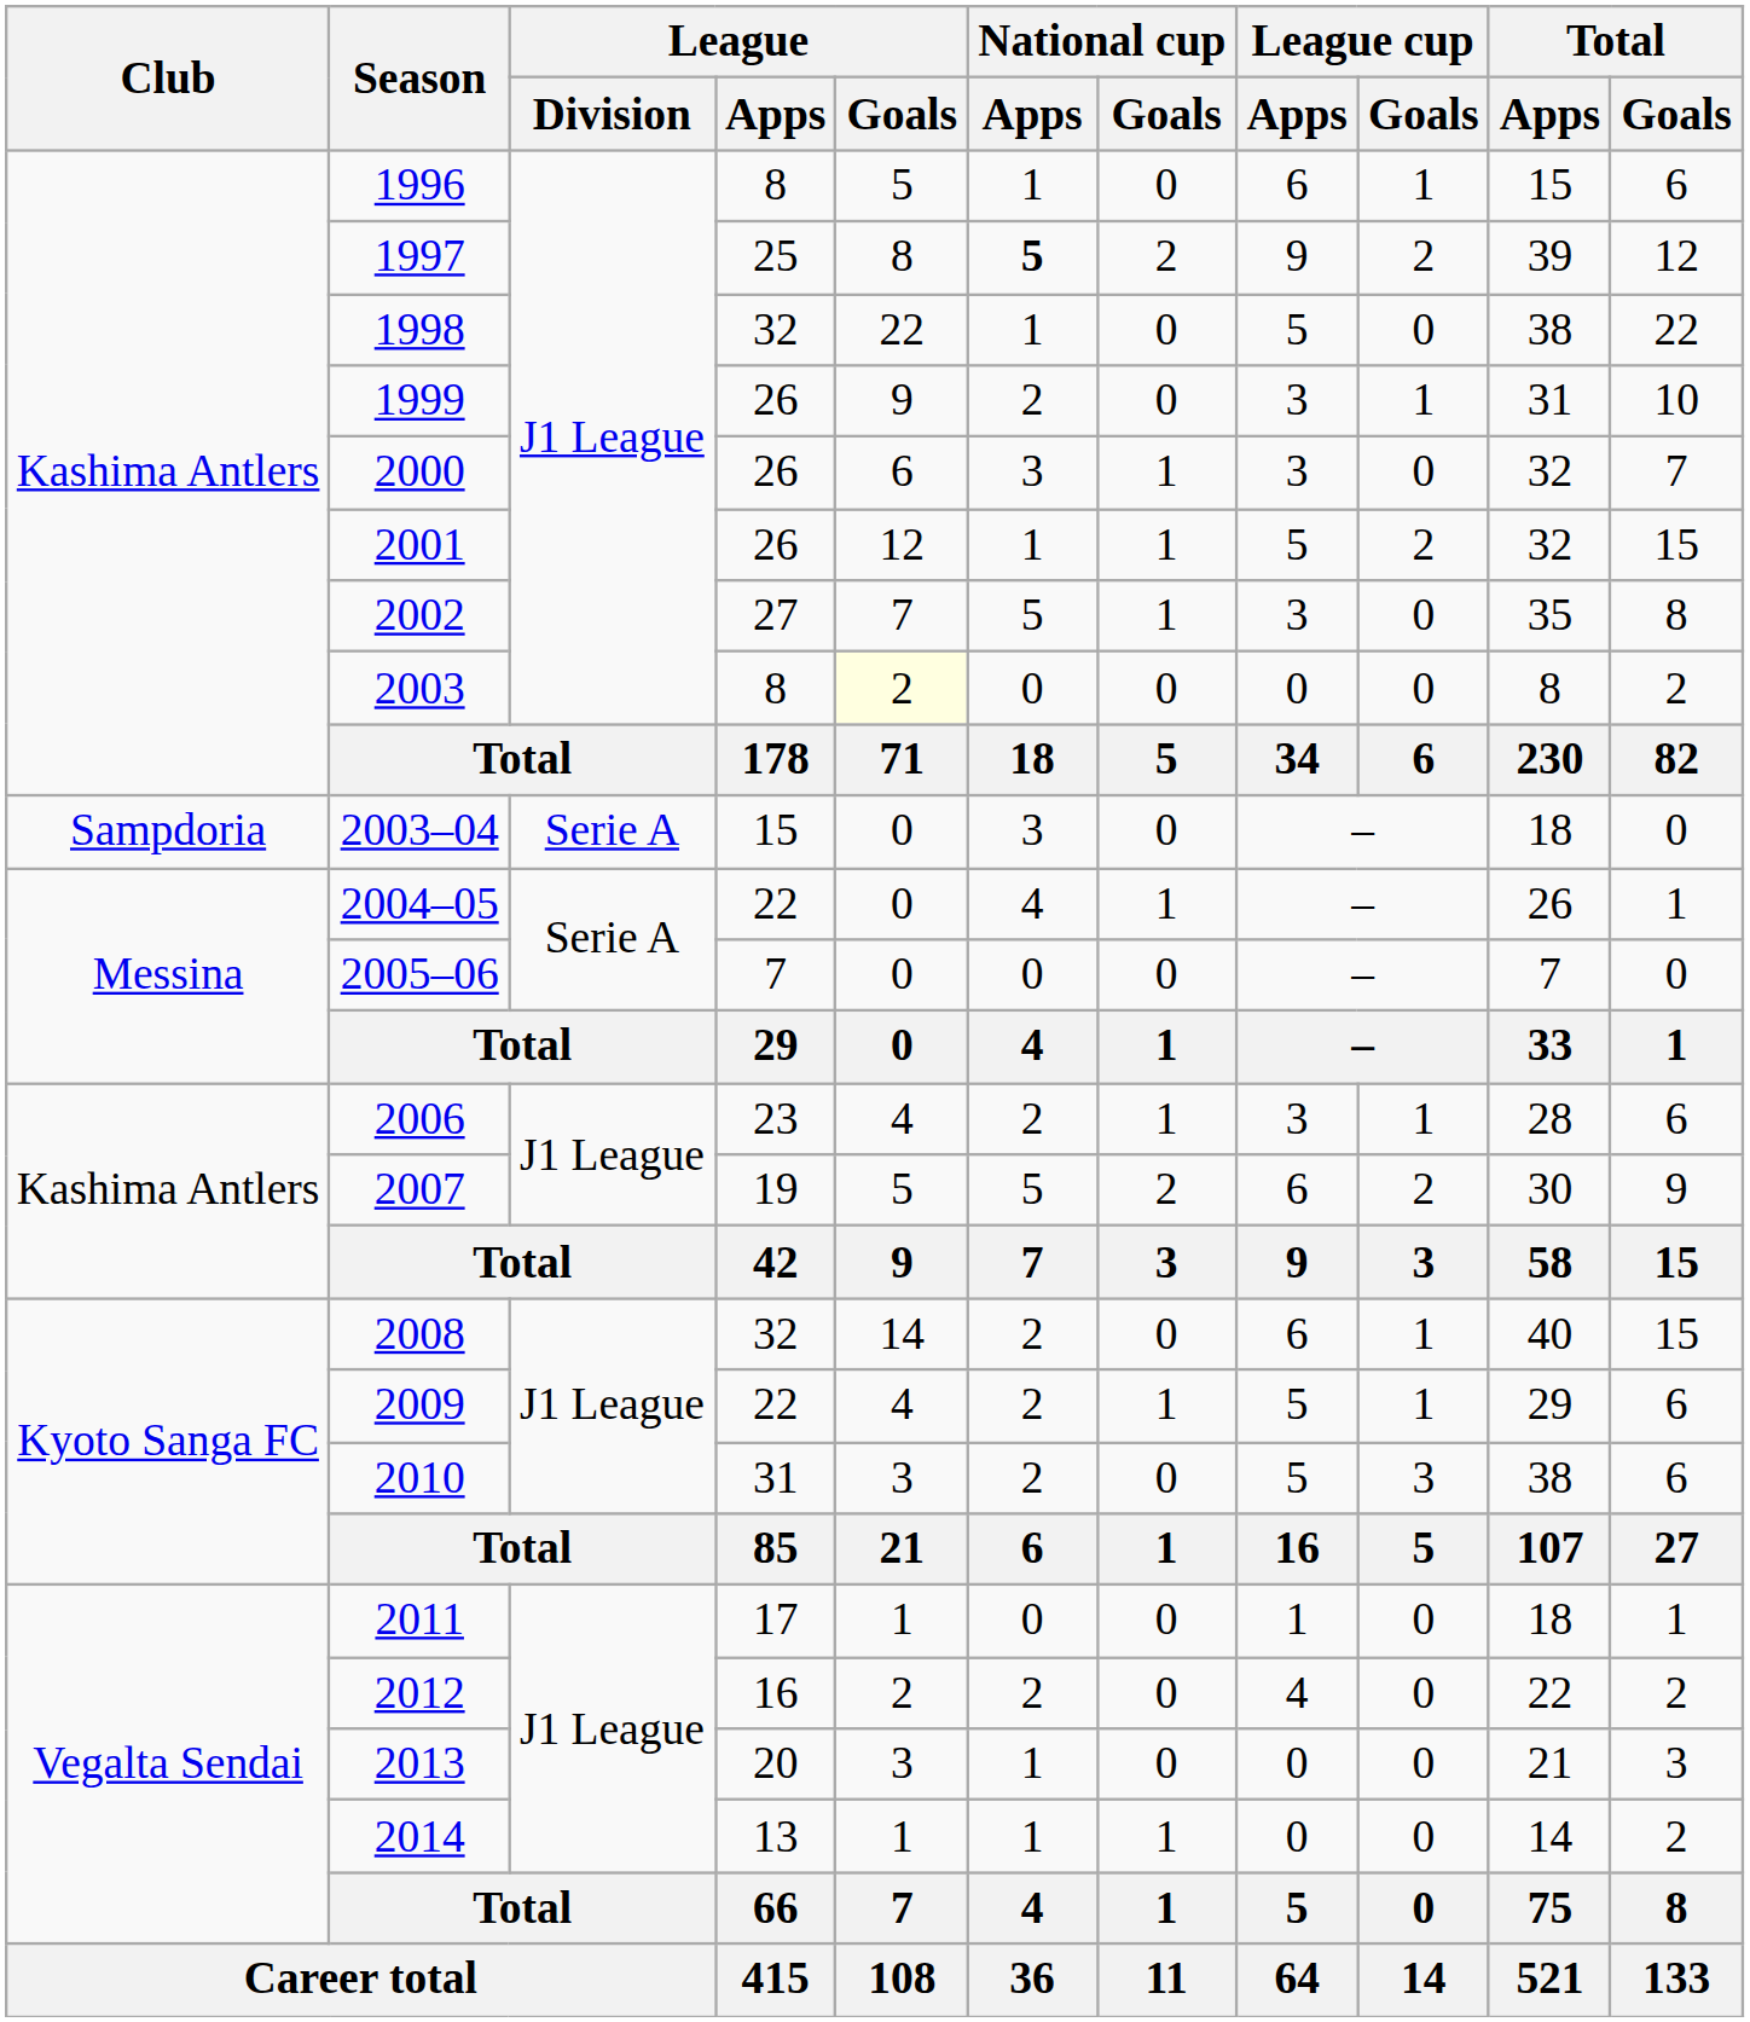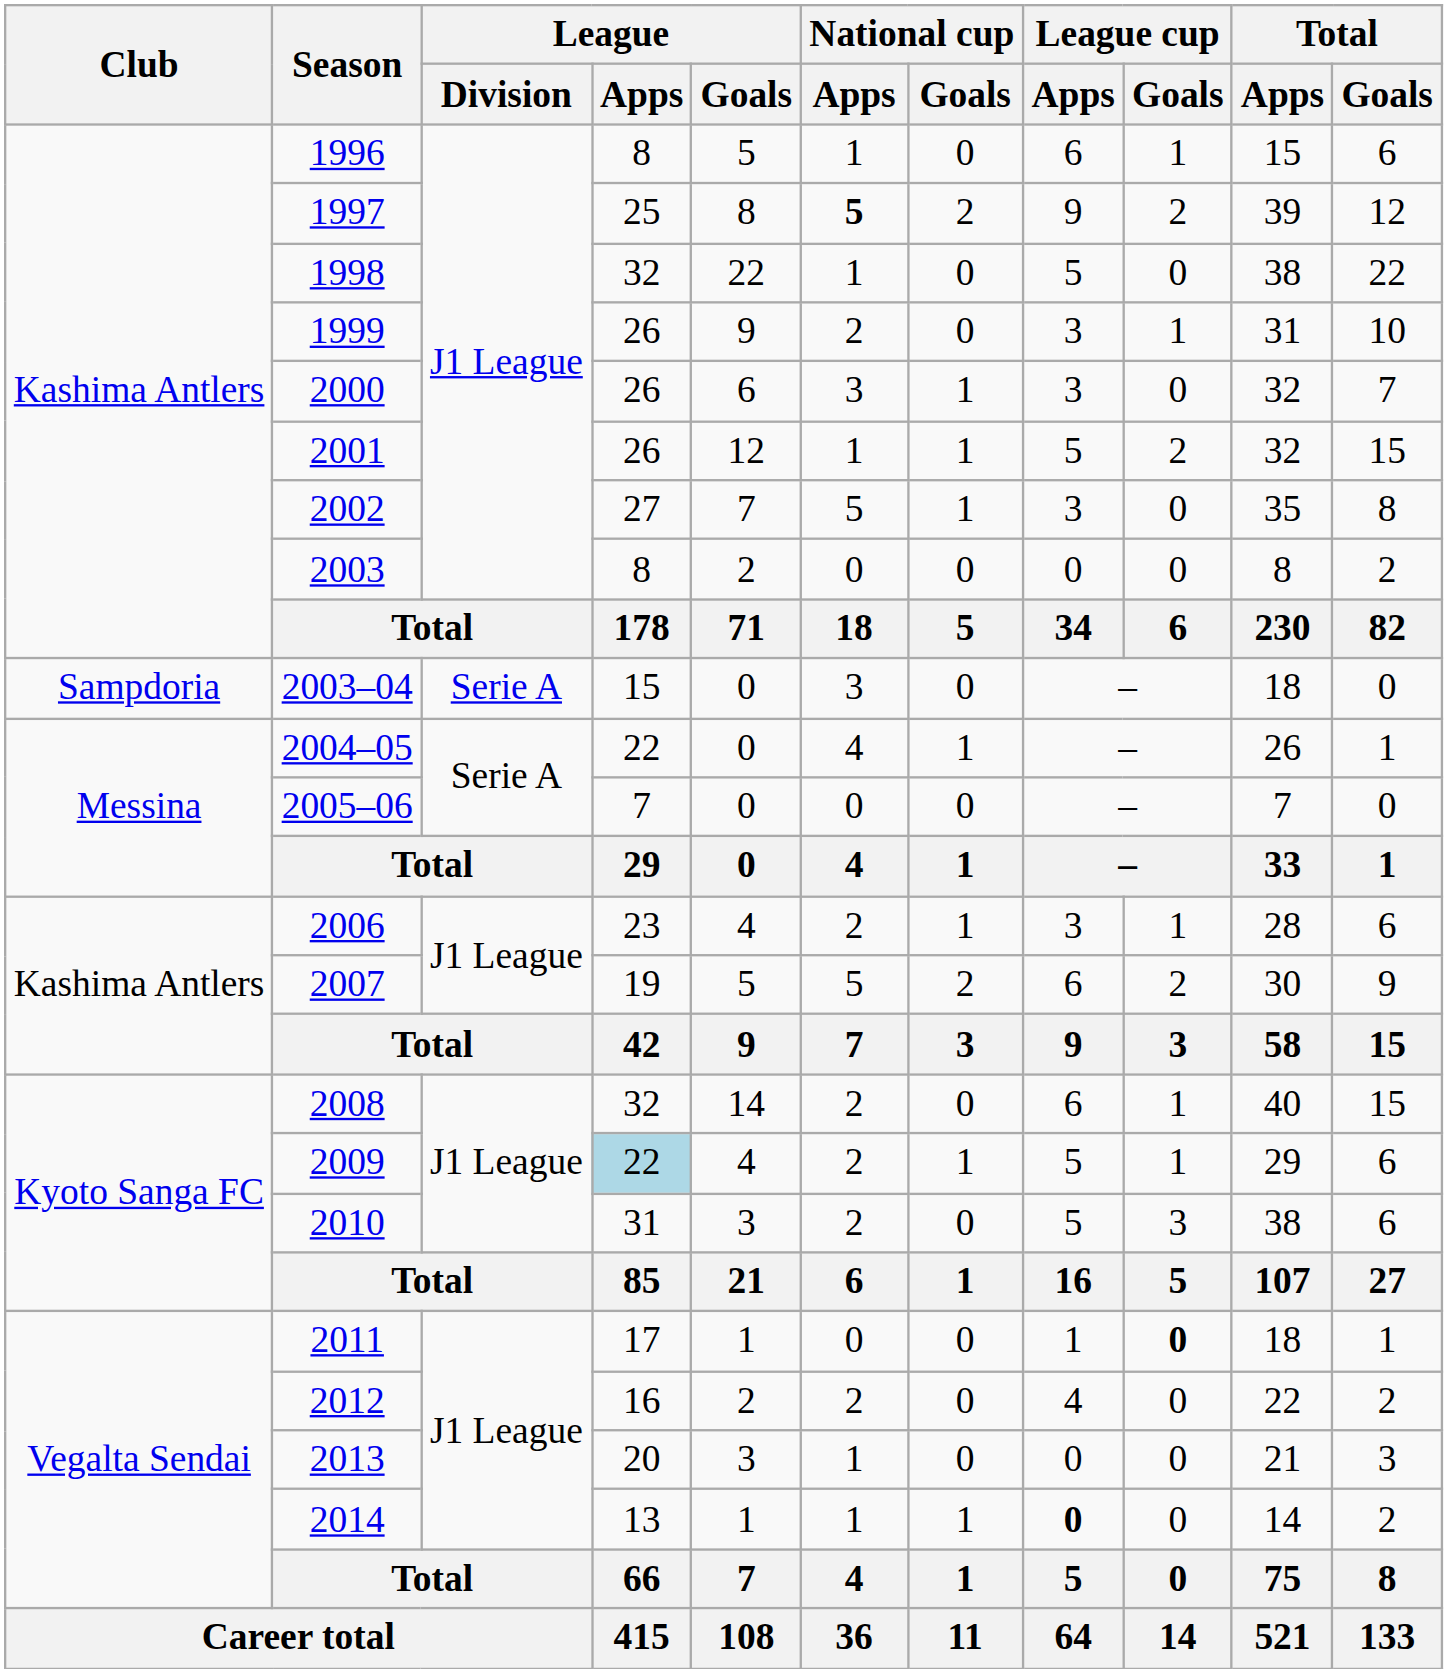2003 | League / Goals: lightyellow background -> no background
2009 | League / Apps: no background -> lightblue background
2011 | League cup / Goals: normal -> bold
2014 | League cup / Apps: normal -> bold
